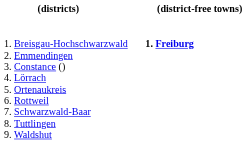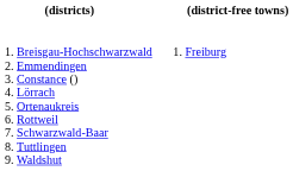row 2 | (district-free towns): bold -> normal
